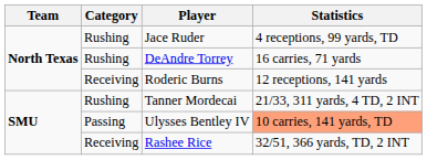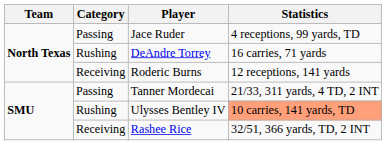Jace Ruder | Category: Rushing -> Passing
Tanner Mordecai | Category: Rushing -> Passing
Ulysses Bentley IV | Category: Passing -> Rushing
